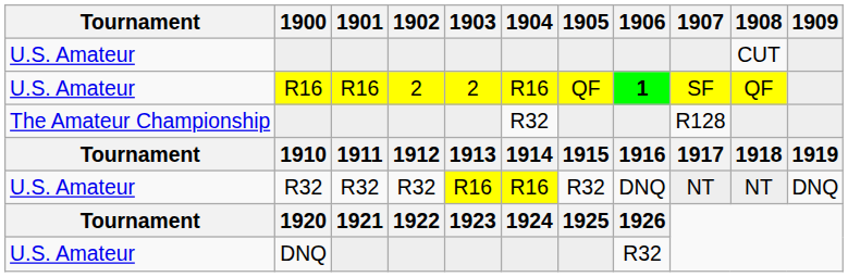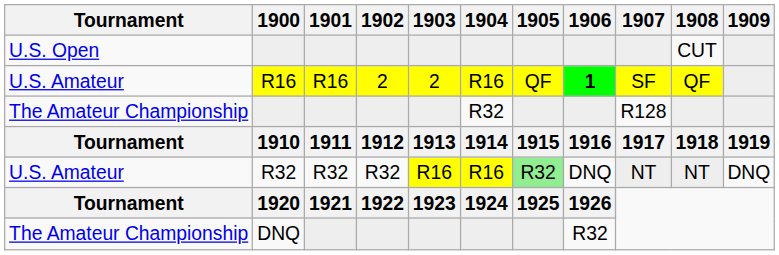row 2 | Tournament: U.S. Amateur -> U.S. Open
row 6 | 1905: no background -> lightgreen background
row 8 | Tournament: U.S. Amateur -> The Amateur Championship
